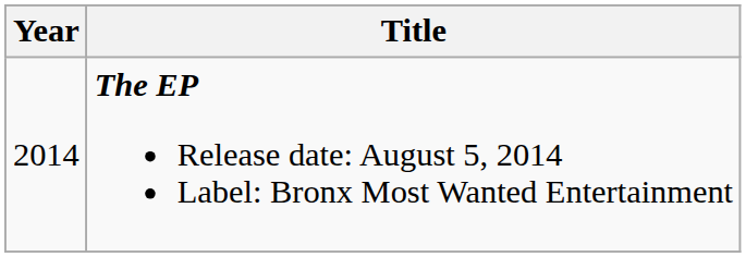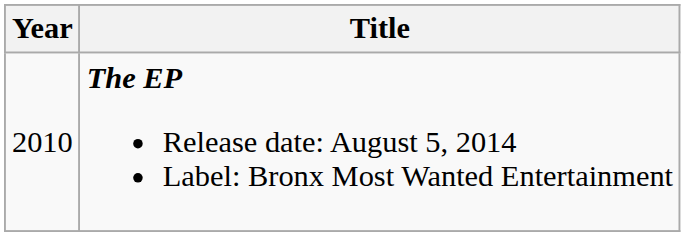row 2 | Year: 2014 -> 2010
